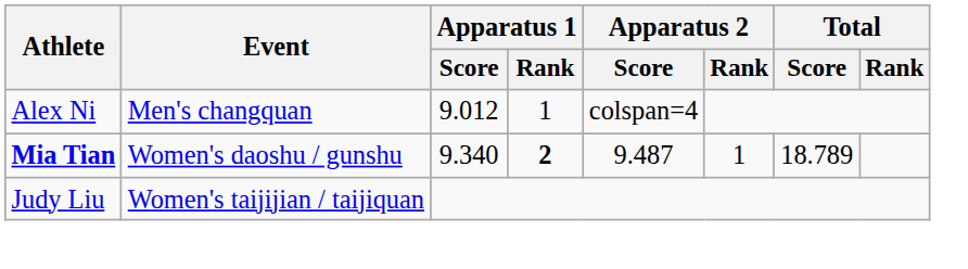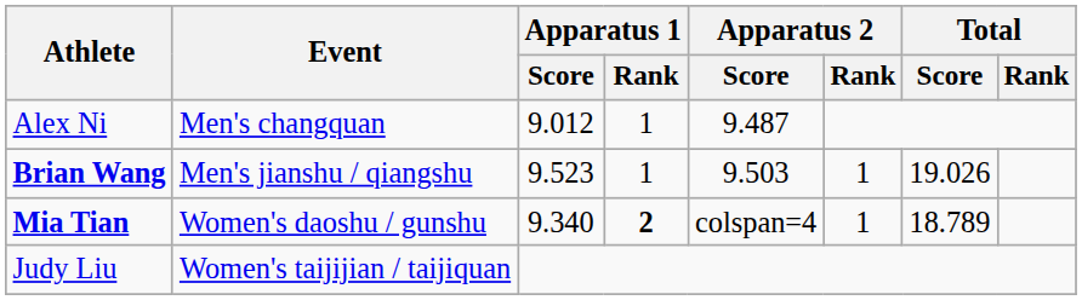Alex Ni | Apparatus 2 / Score: colspan=4 -> 9.487
+ row: Brian Wang | Men's jianshu / qiangshu | 9.523 | 1 | 9.503 | 1 | 19.026
Mia Tian | Apparatus 2 / Score: 9.487 -> colspan=4
